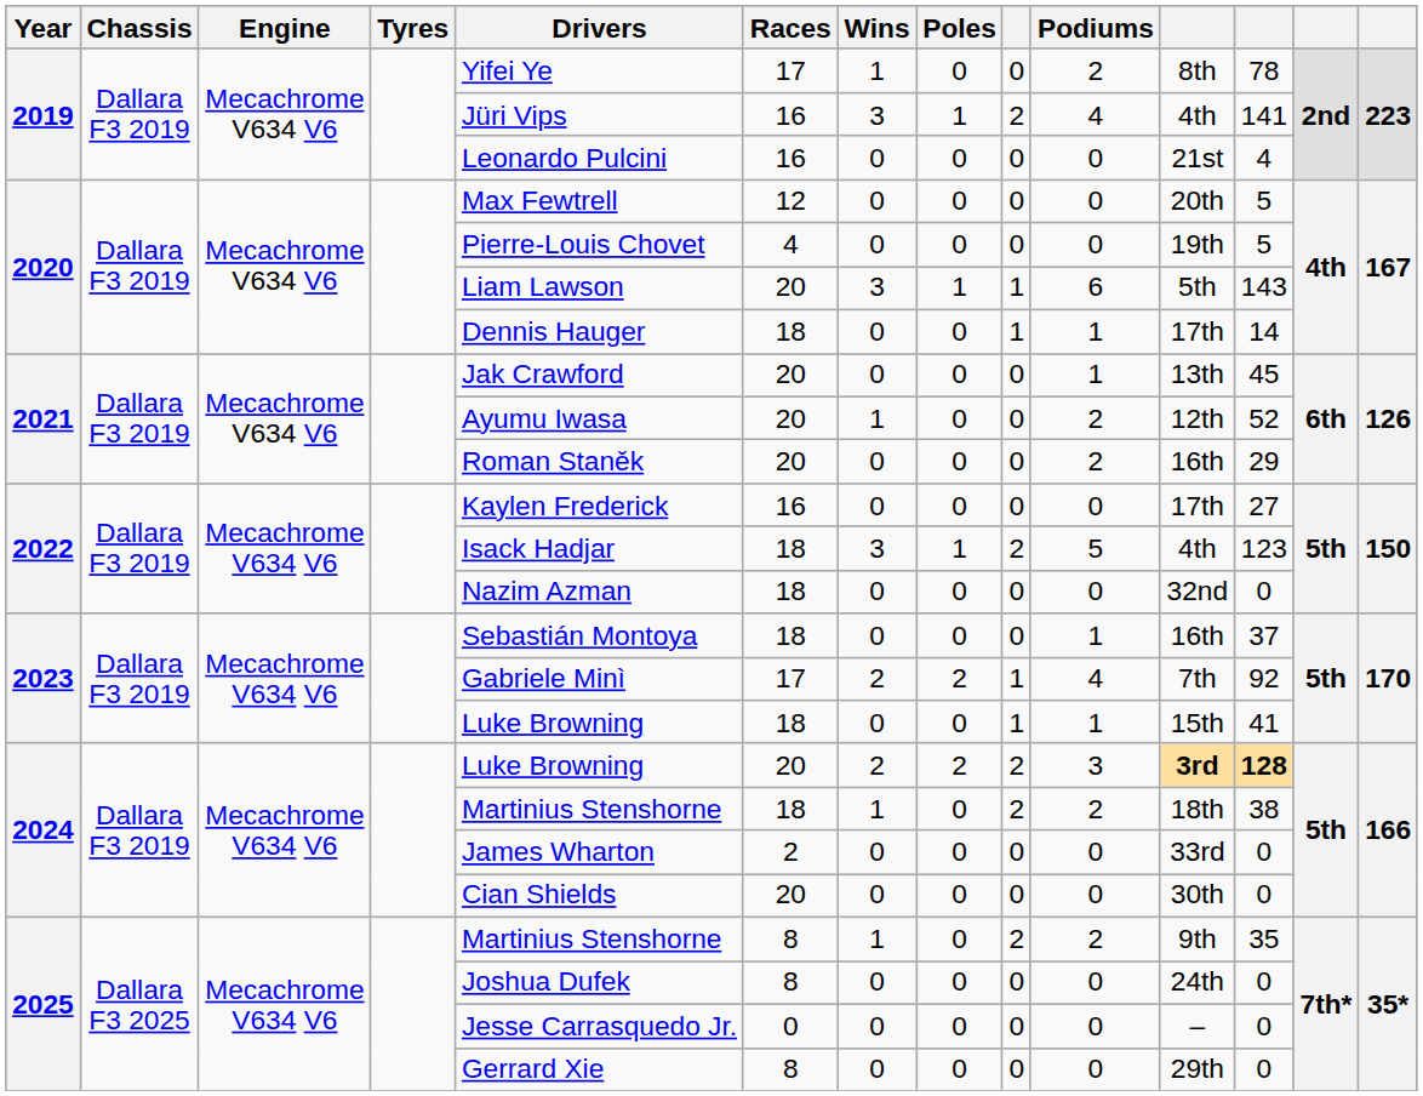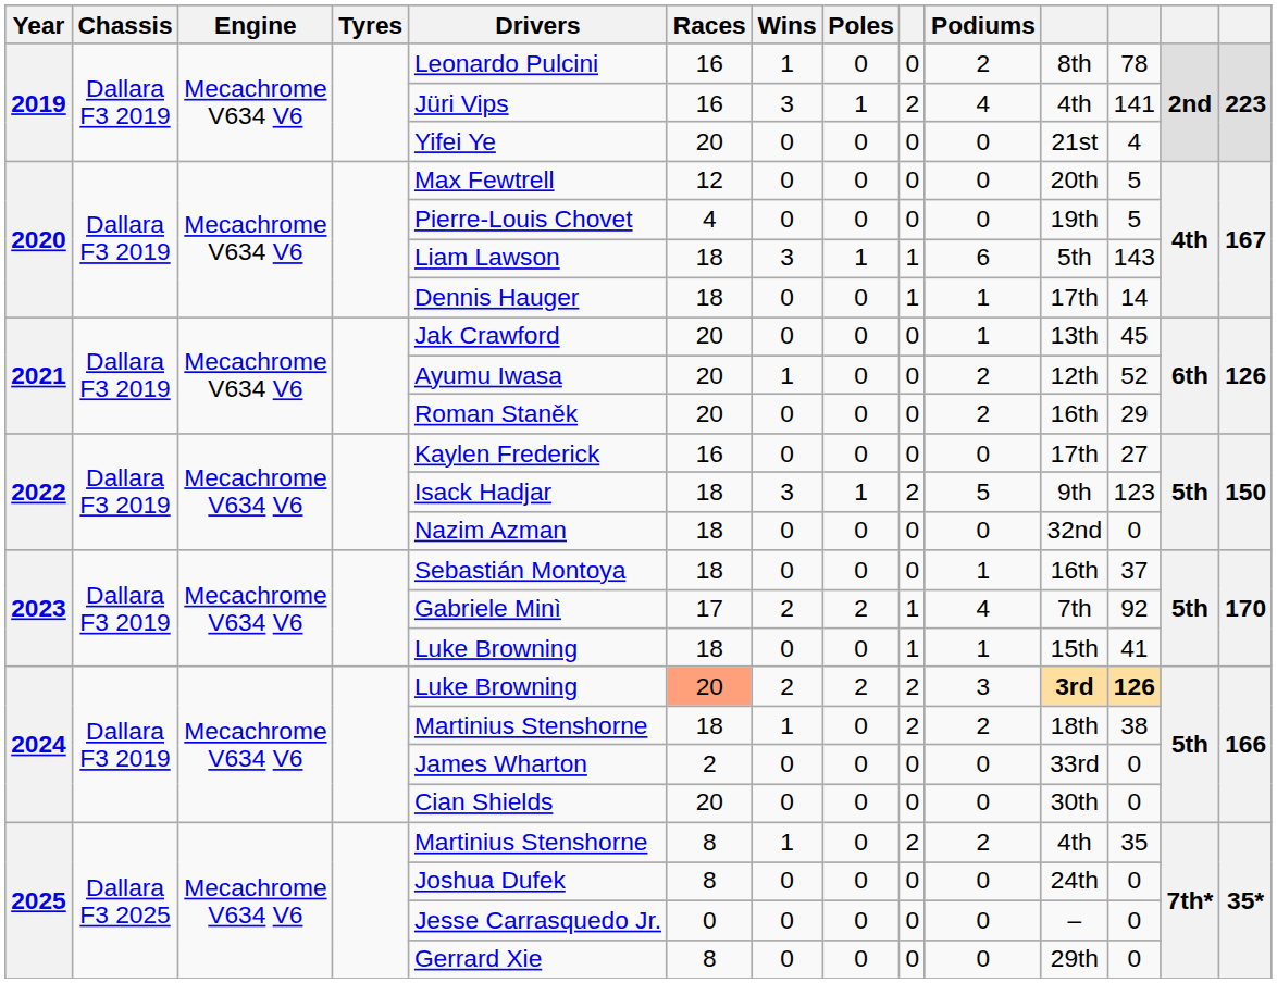row 2 | Drivers: Yifei Ye -> Leonardo Pulcini
row 2 | Races: 17 -> 16
row 4 | Drivers: Leonardo Pulcini -> Yifei Ye
row 4 | Races: 16 -> 20
row 7 | Races: 20 -> 18
row 13 | column 11: 4th -> 9th
row 18 | Races: no background -> lightsalmon background
row 18 | column 12: 128 -> 126
row 22 | column 11: 9th -> 4th
